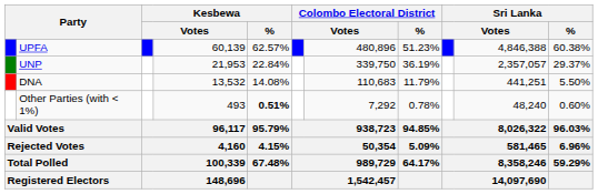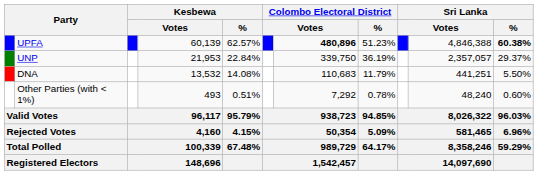UPFA | column 7: normal -> bold
UPFA | Sri Lanka / %: normal -> bold
Other Parties (with < 1%) | Kesbewa / %: bold -> normal
